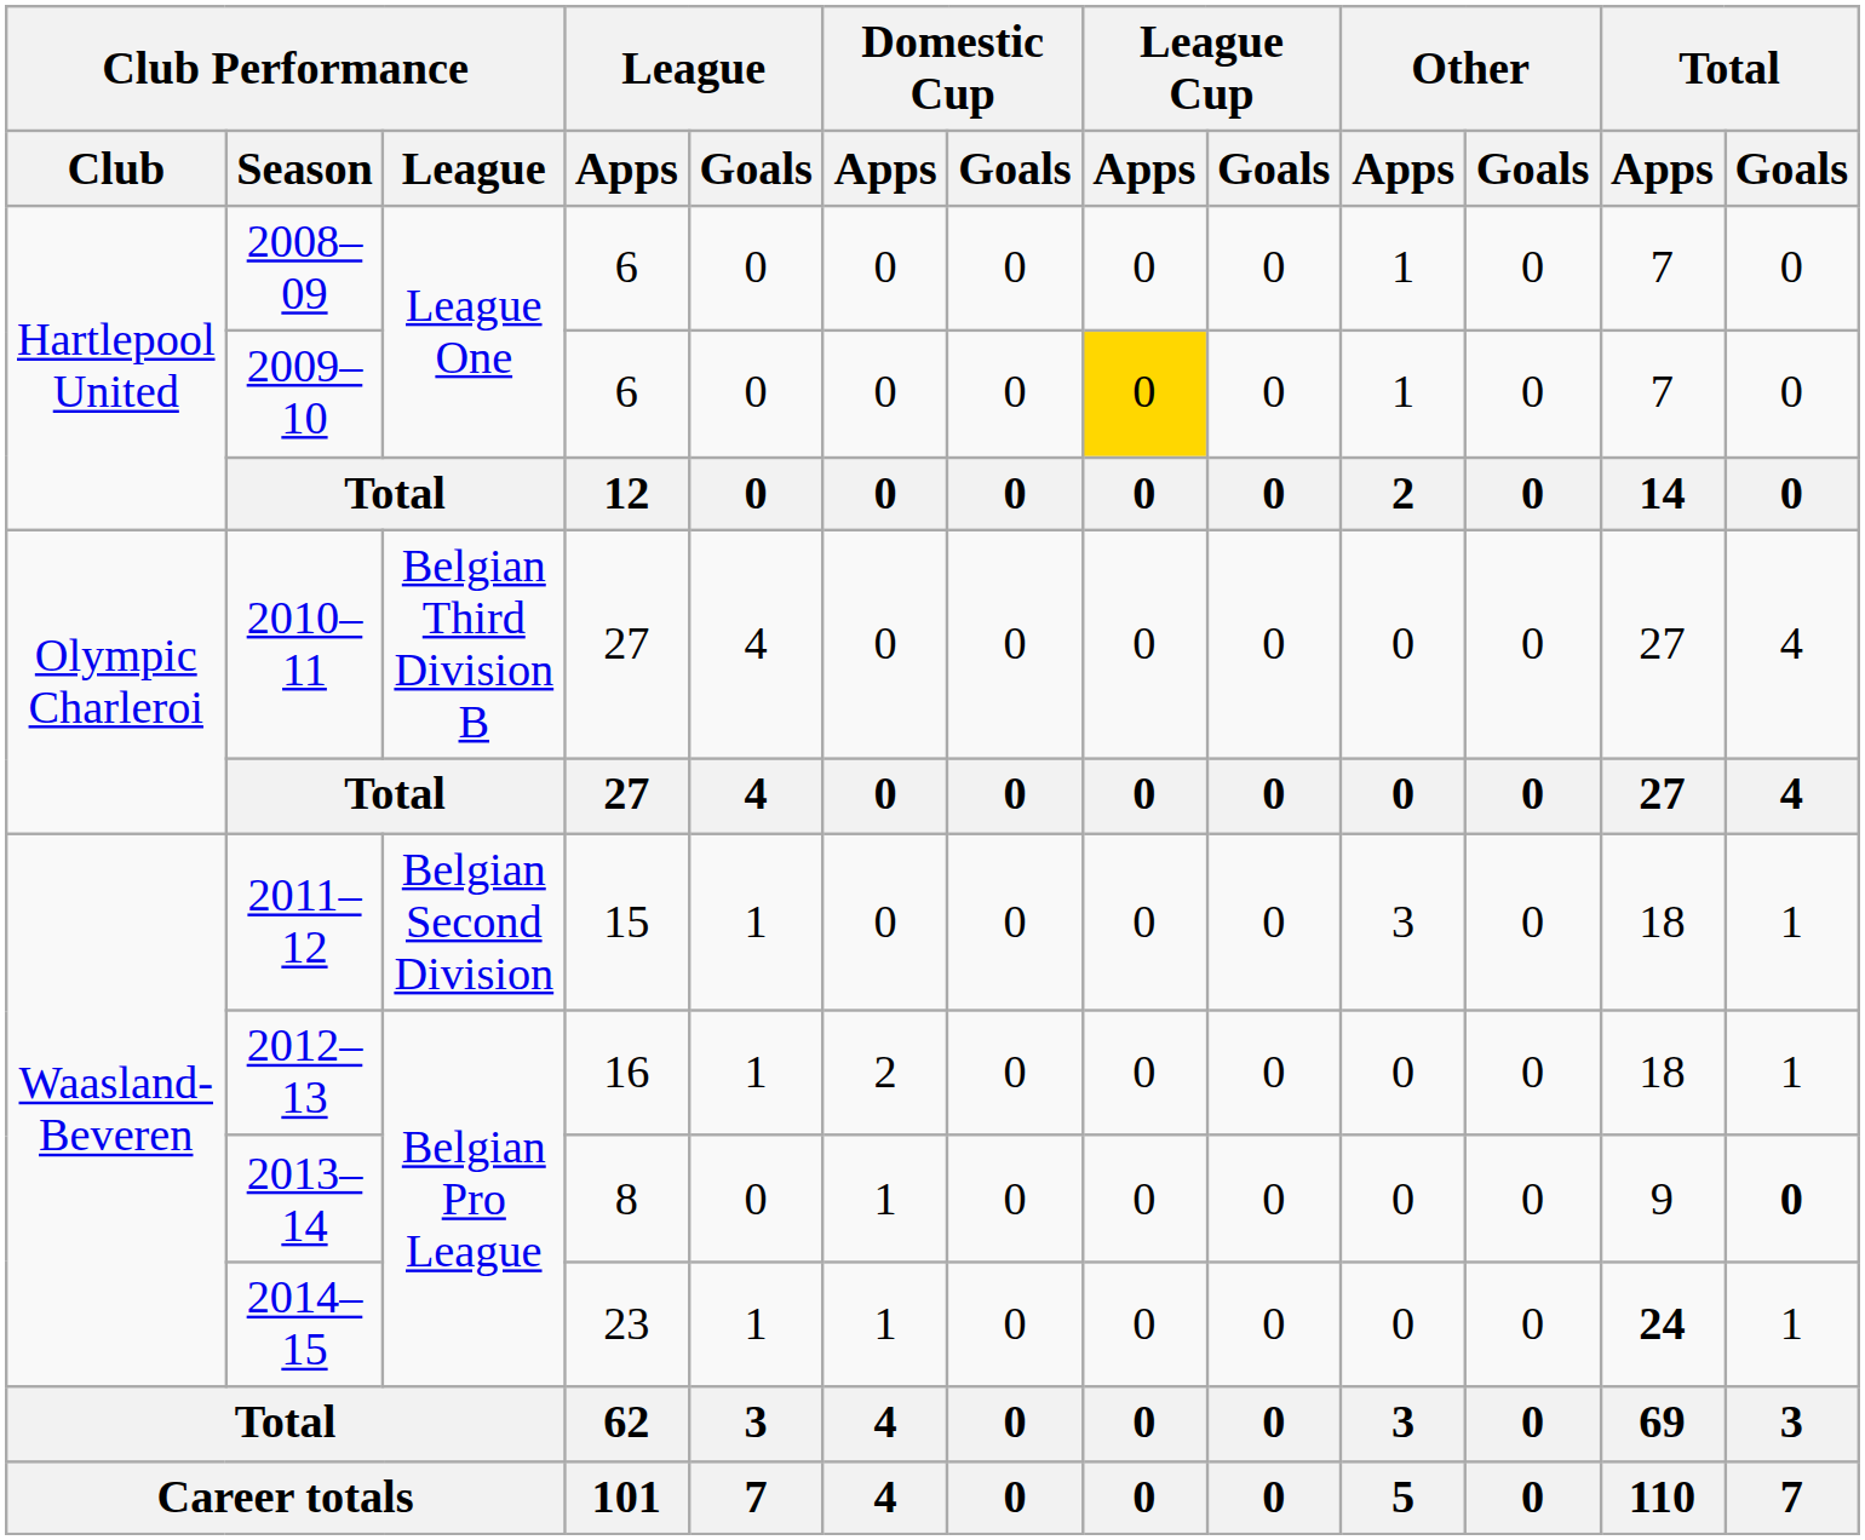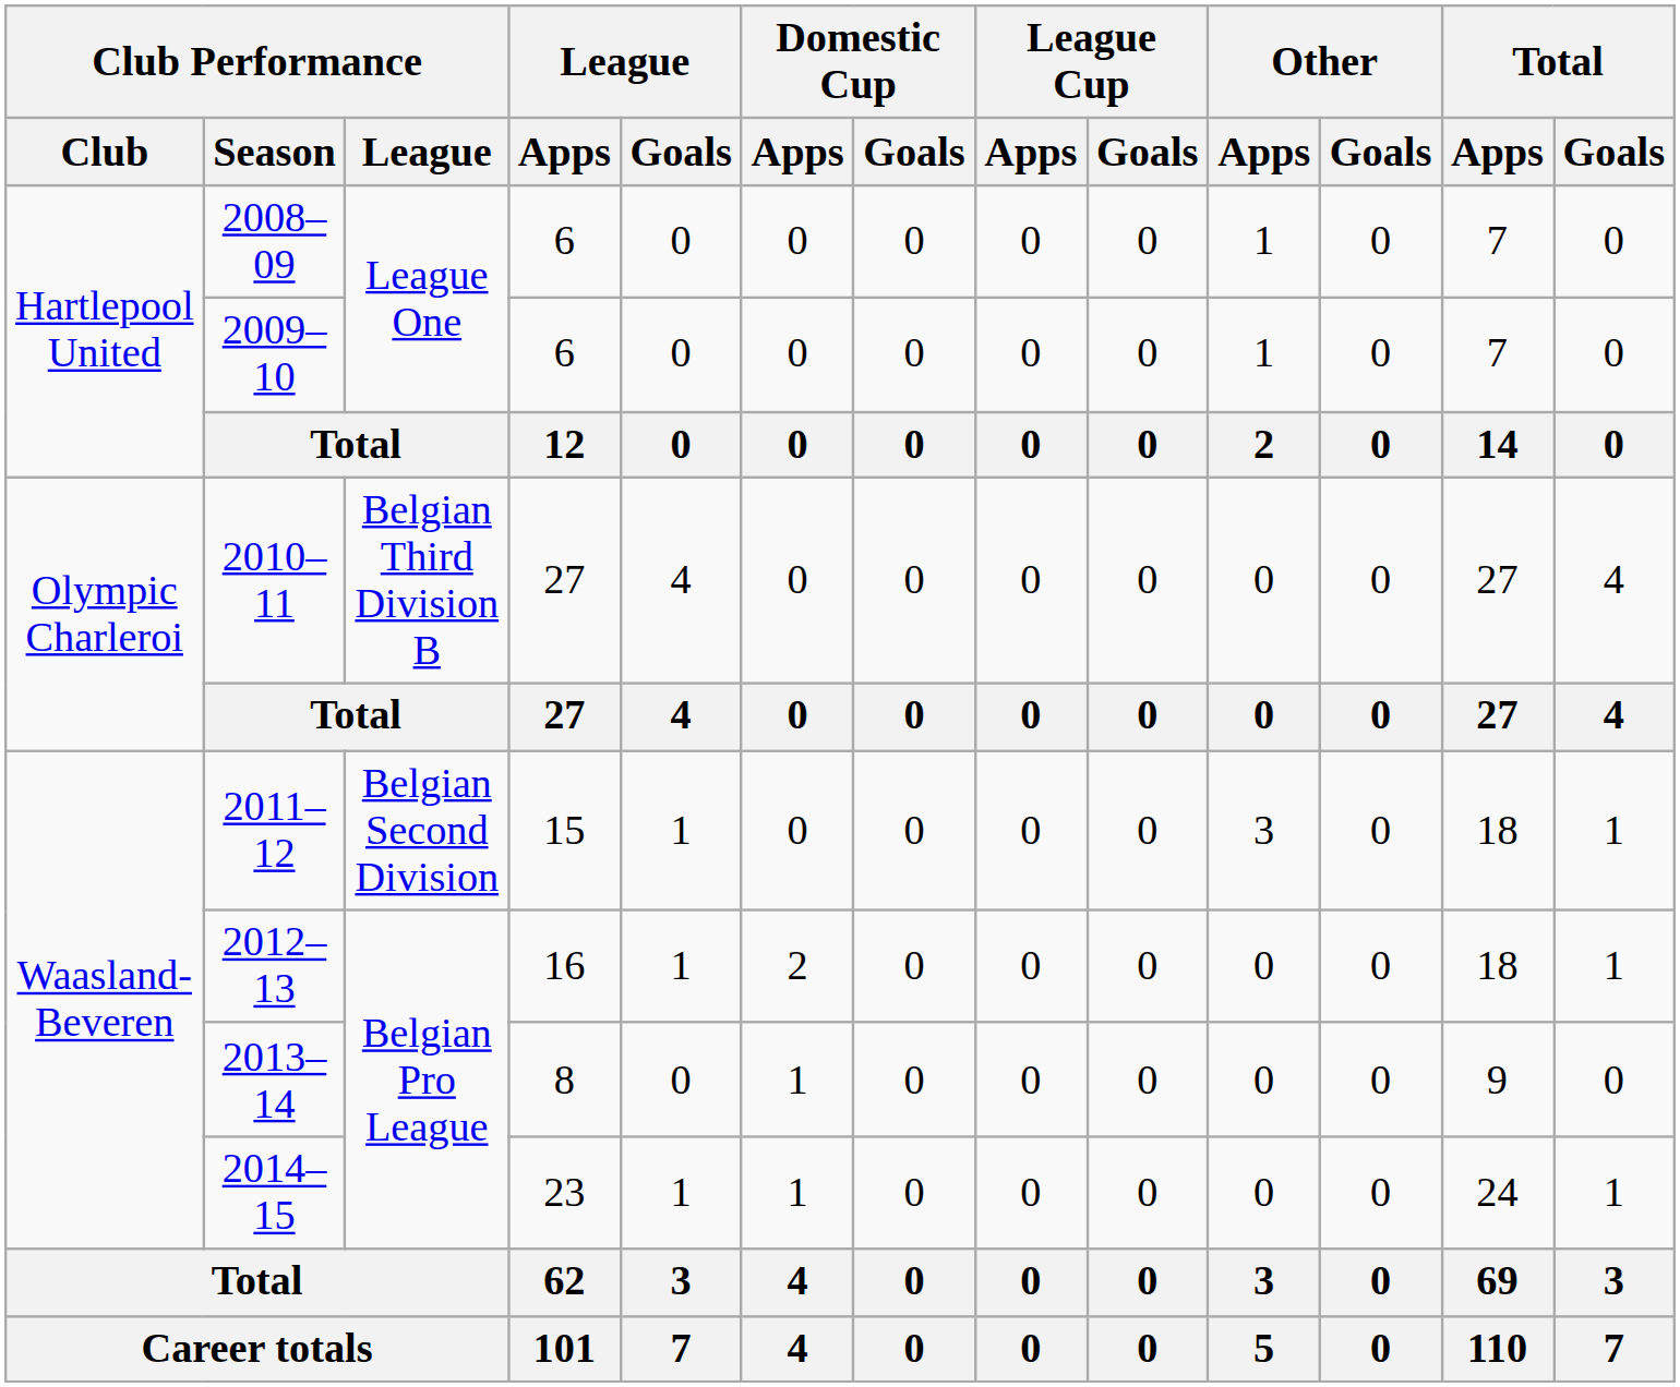2009–10 | League Cup / Apps: gold background -> no background
2013–14 | Total / Goals: bold -> normal
2014–15 | Total / Apps: bold -> normal
